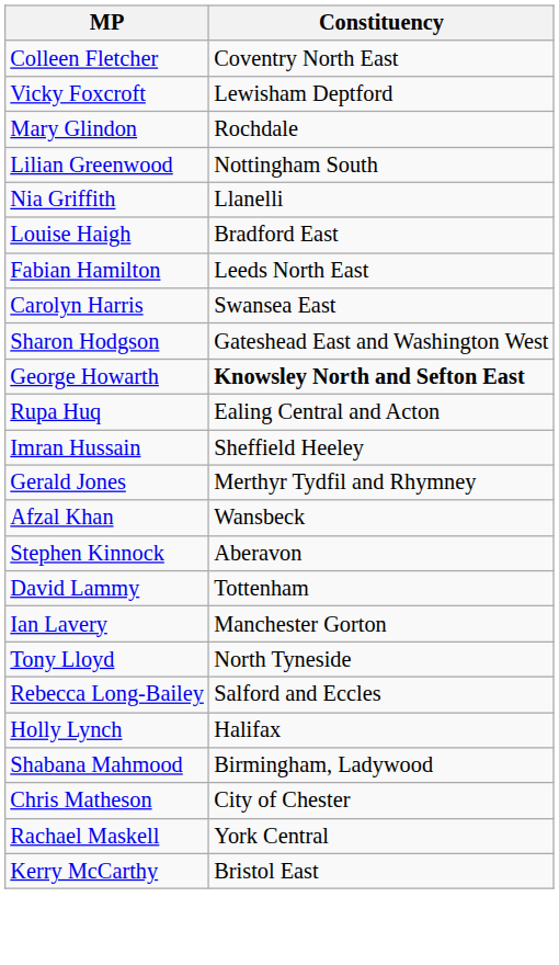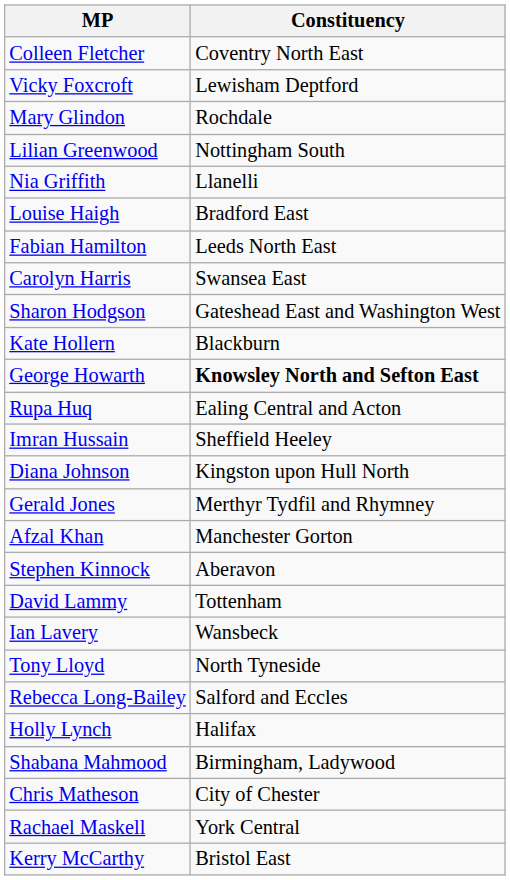+ row: Kate Hollern | Blackburn
+ row: Diana Johnson | Kingston upon Hull North
Afzal Khan | Constituency: Wansbeck -> Manchester Gorton
Ian Lavery | Constituency: Manchester Gorton -> Wansbeck
